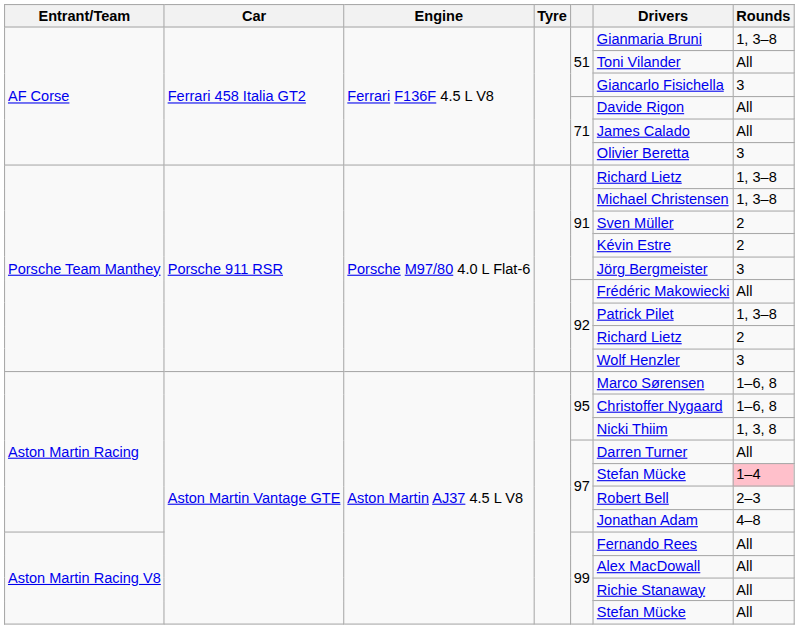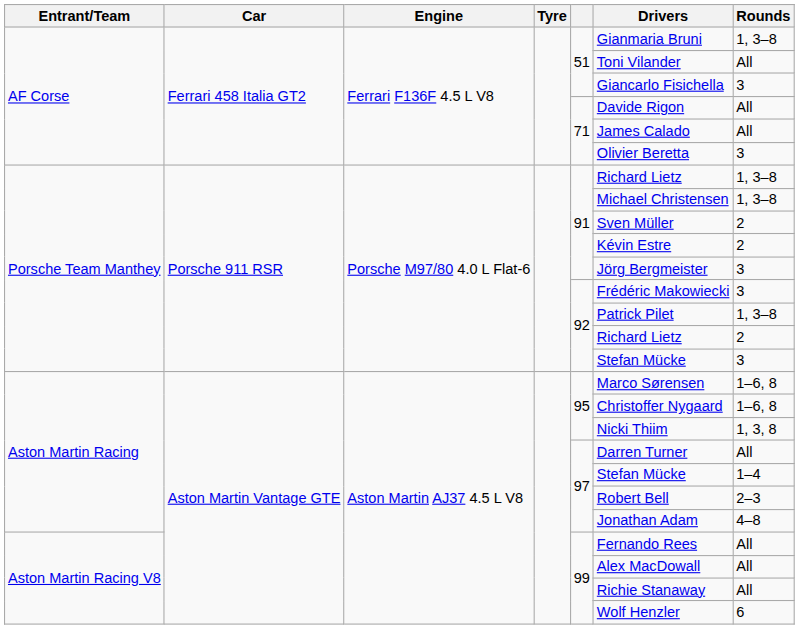row 13 | Rounds: All -> 3
row 16 | Drivers: Wolf Henzler -> Stefan Mücke
row 21 | Rounds: pink background -> no background
row 27 | Drivers: Stefan Mücke -> Wolf Henzler
row 27 | Rounds: All -> 6
